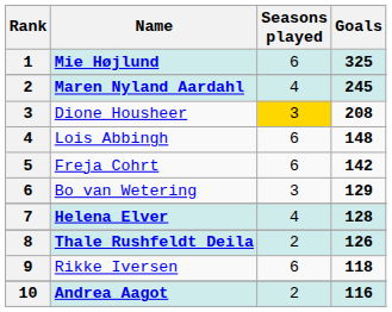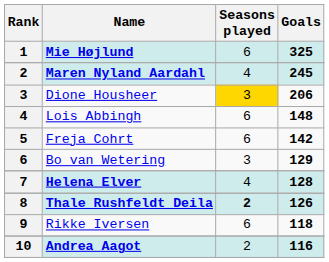Dione Housheer | Goals: 208 -> 206
Thale Rushfeldt Deila | Seasons played: normal -> bold
